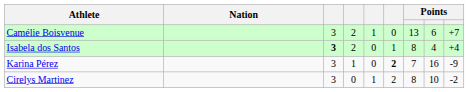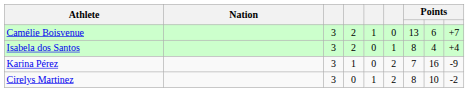Isabela dos Santos | column 3: bold -> normal
Karina Pérez | column 6: bold -> normal
